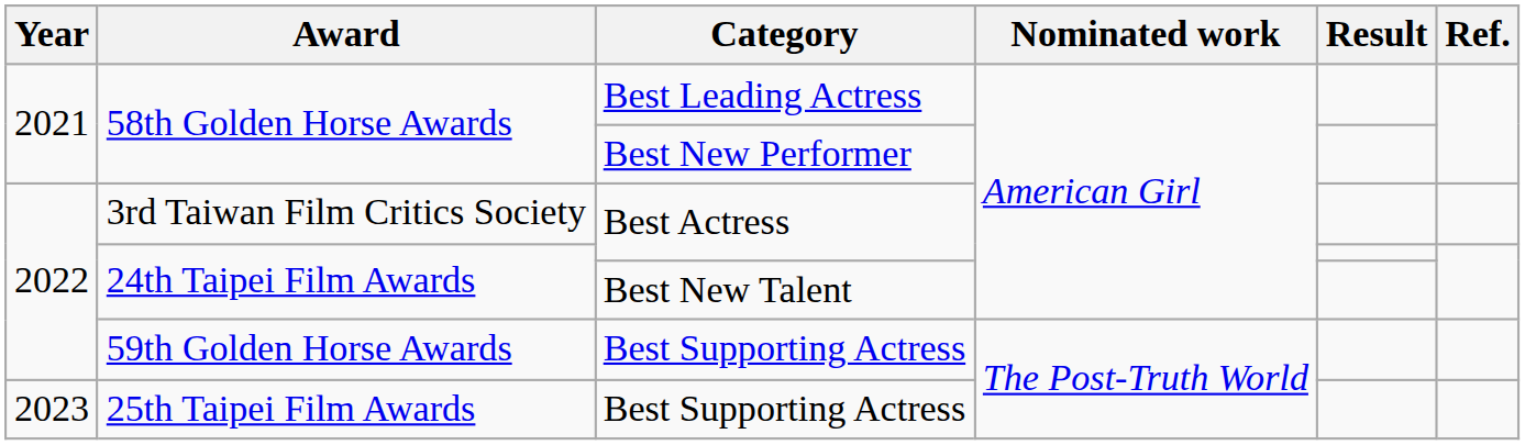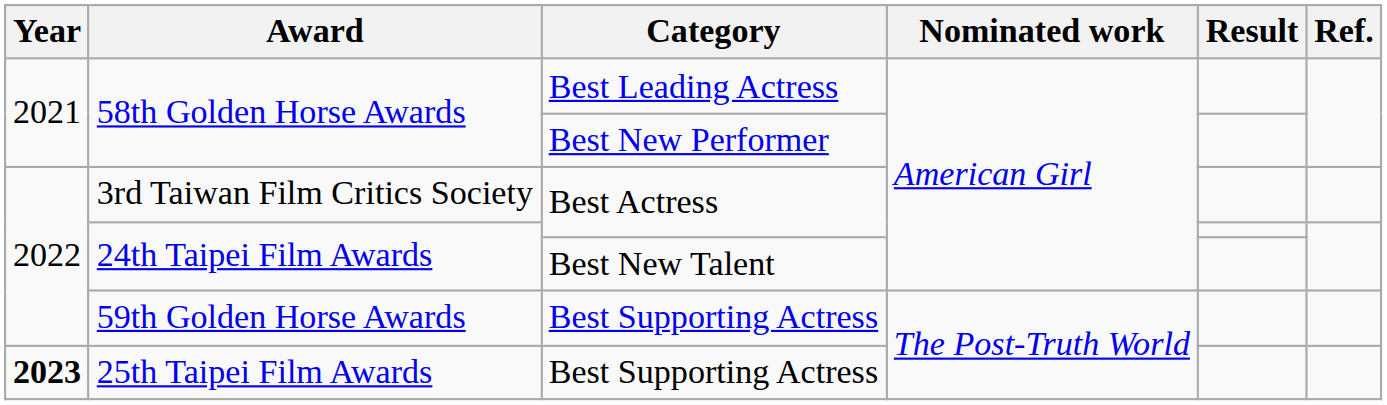25th Taipei Film Awards | Year: normal -> bold
